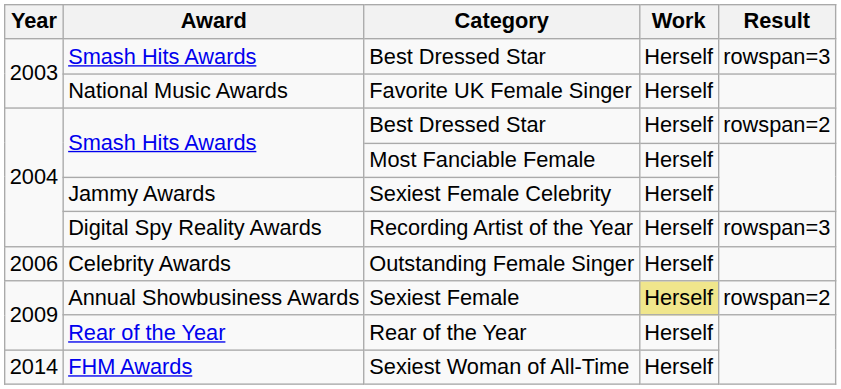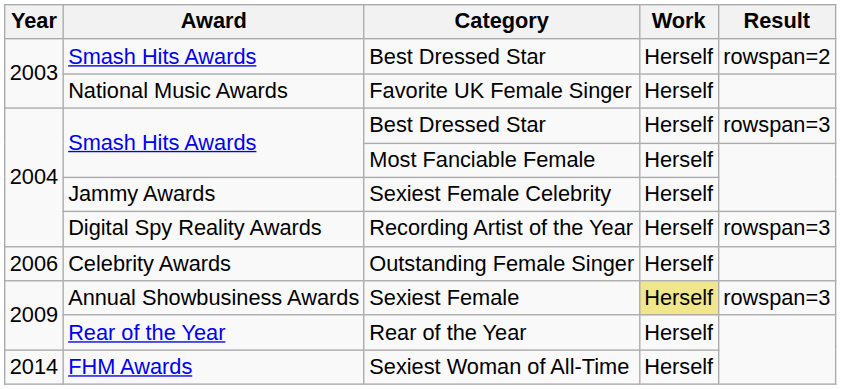2003 / Best Dressed Star | Result: rowspan=3 -> rowspan=2
2004 / Best Dressed Star | Result: rowspan=2 -> rowspan=3
Sexiest Female | Result: rowspan=2 -> rowspan=3
